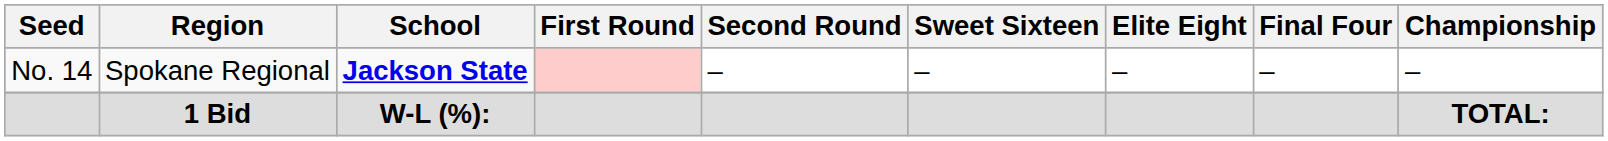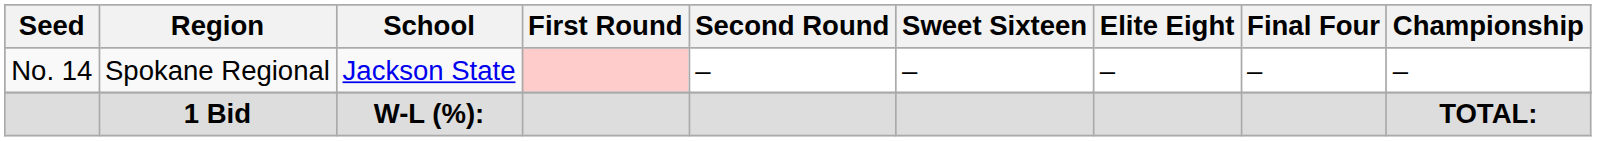No. 14 | School: bold -> normal
